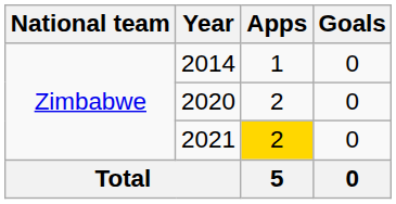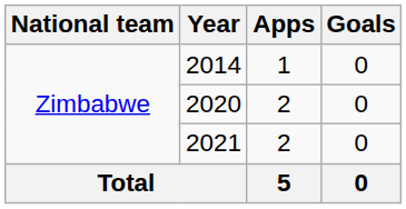2021 | Apps: gold background -> no background
